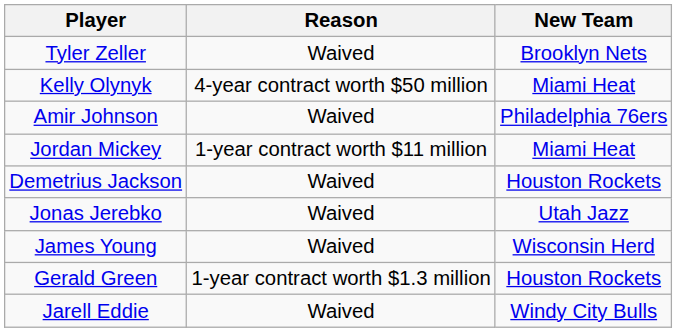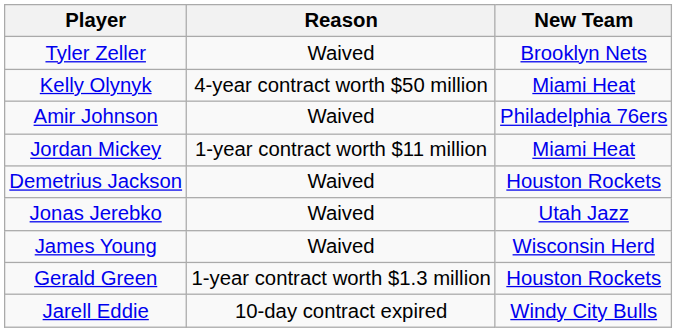Jarell Eddie | Reason: Waived -> 10-day contract expired
